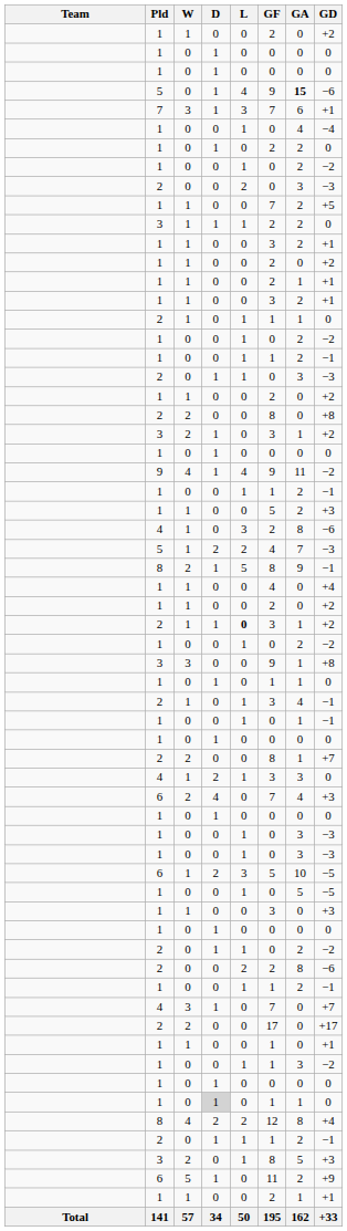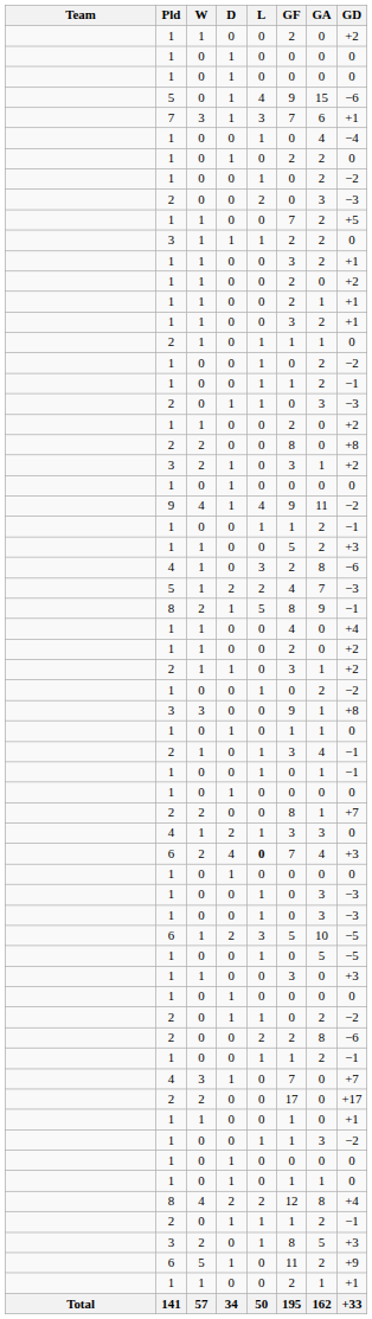row 5 | GA: bold -> normal
row 33 | L: bold -> normal
row 42 | L: normal -> bold
row 58 | D: lightgrey background -> no background
